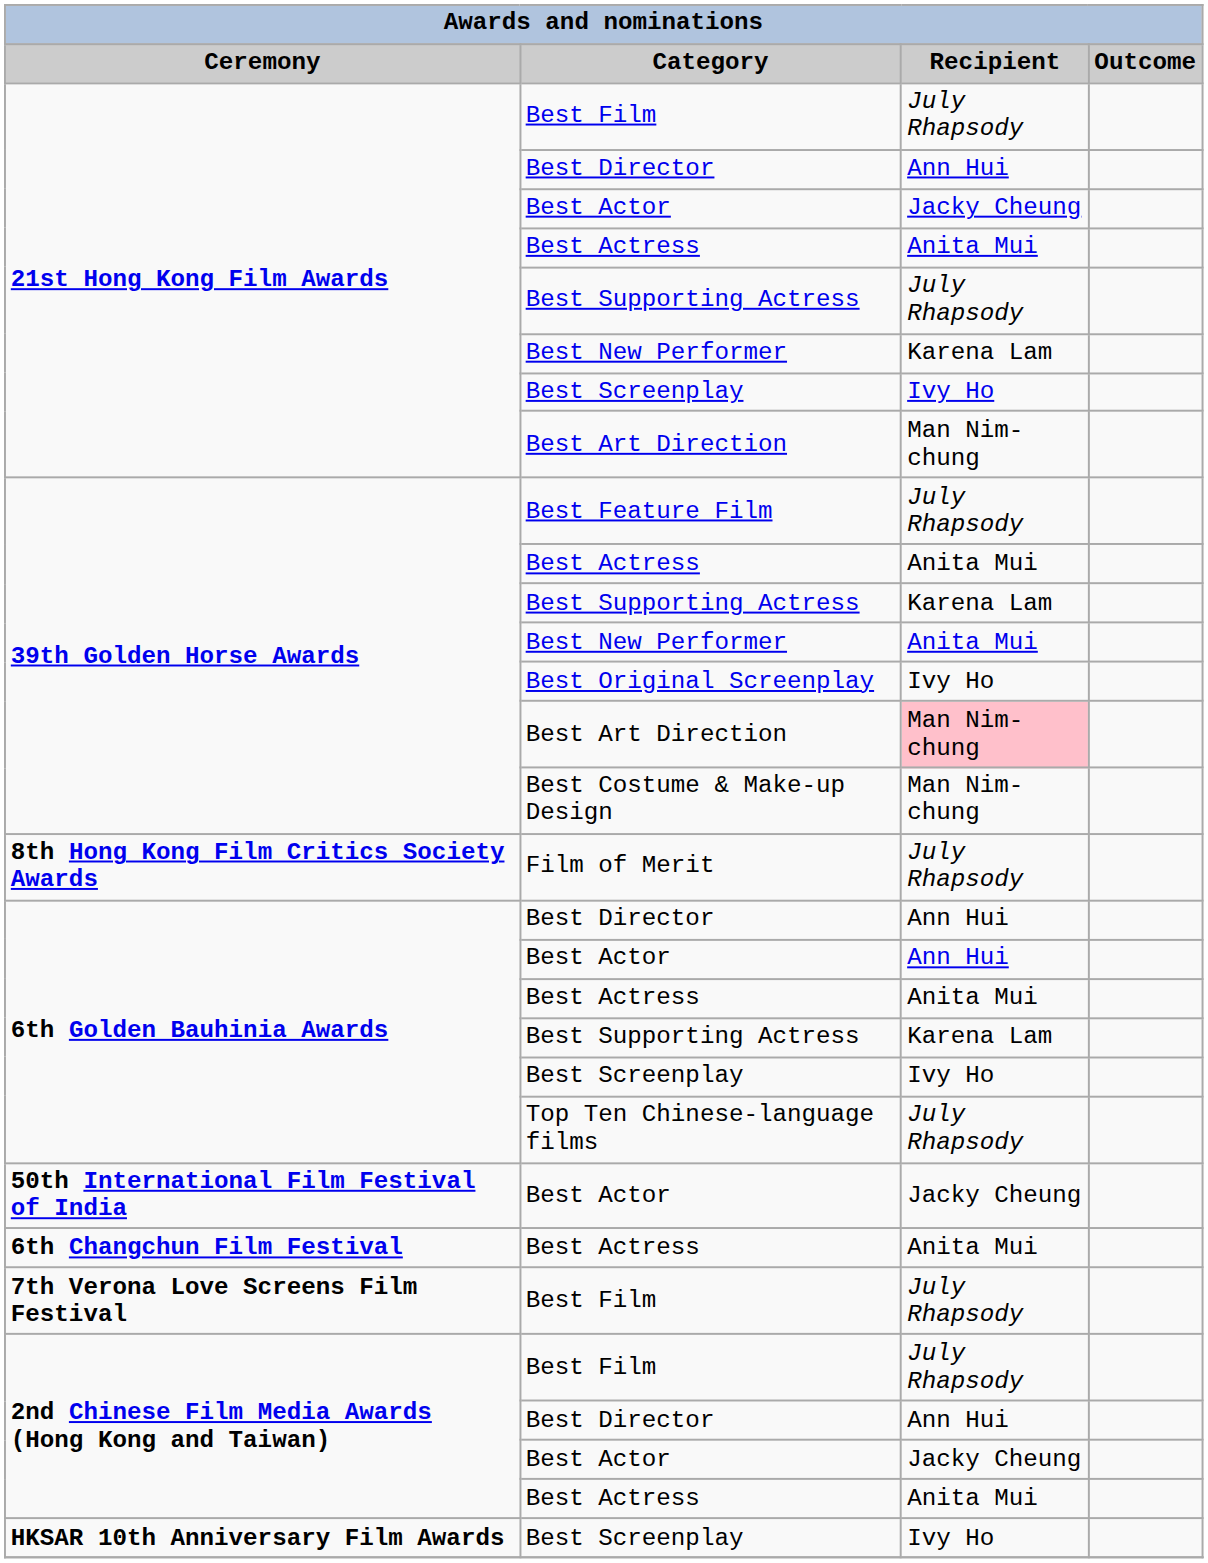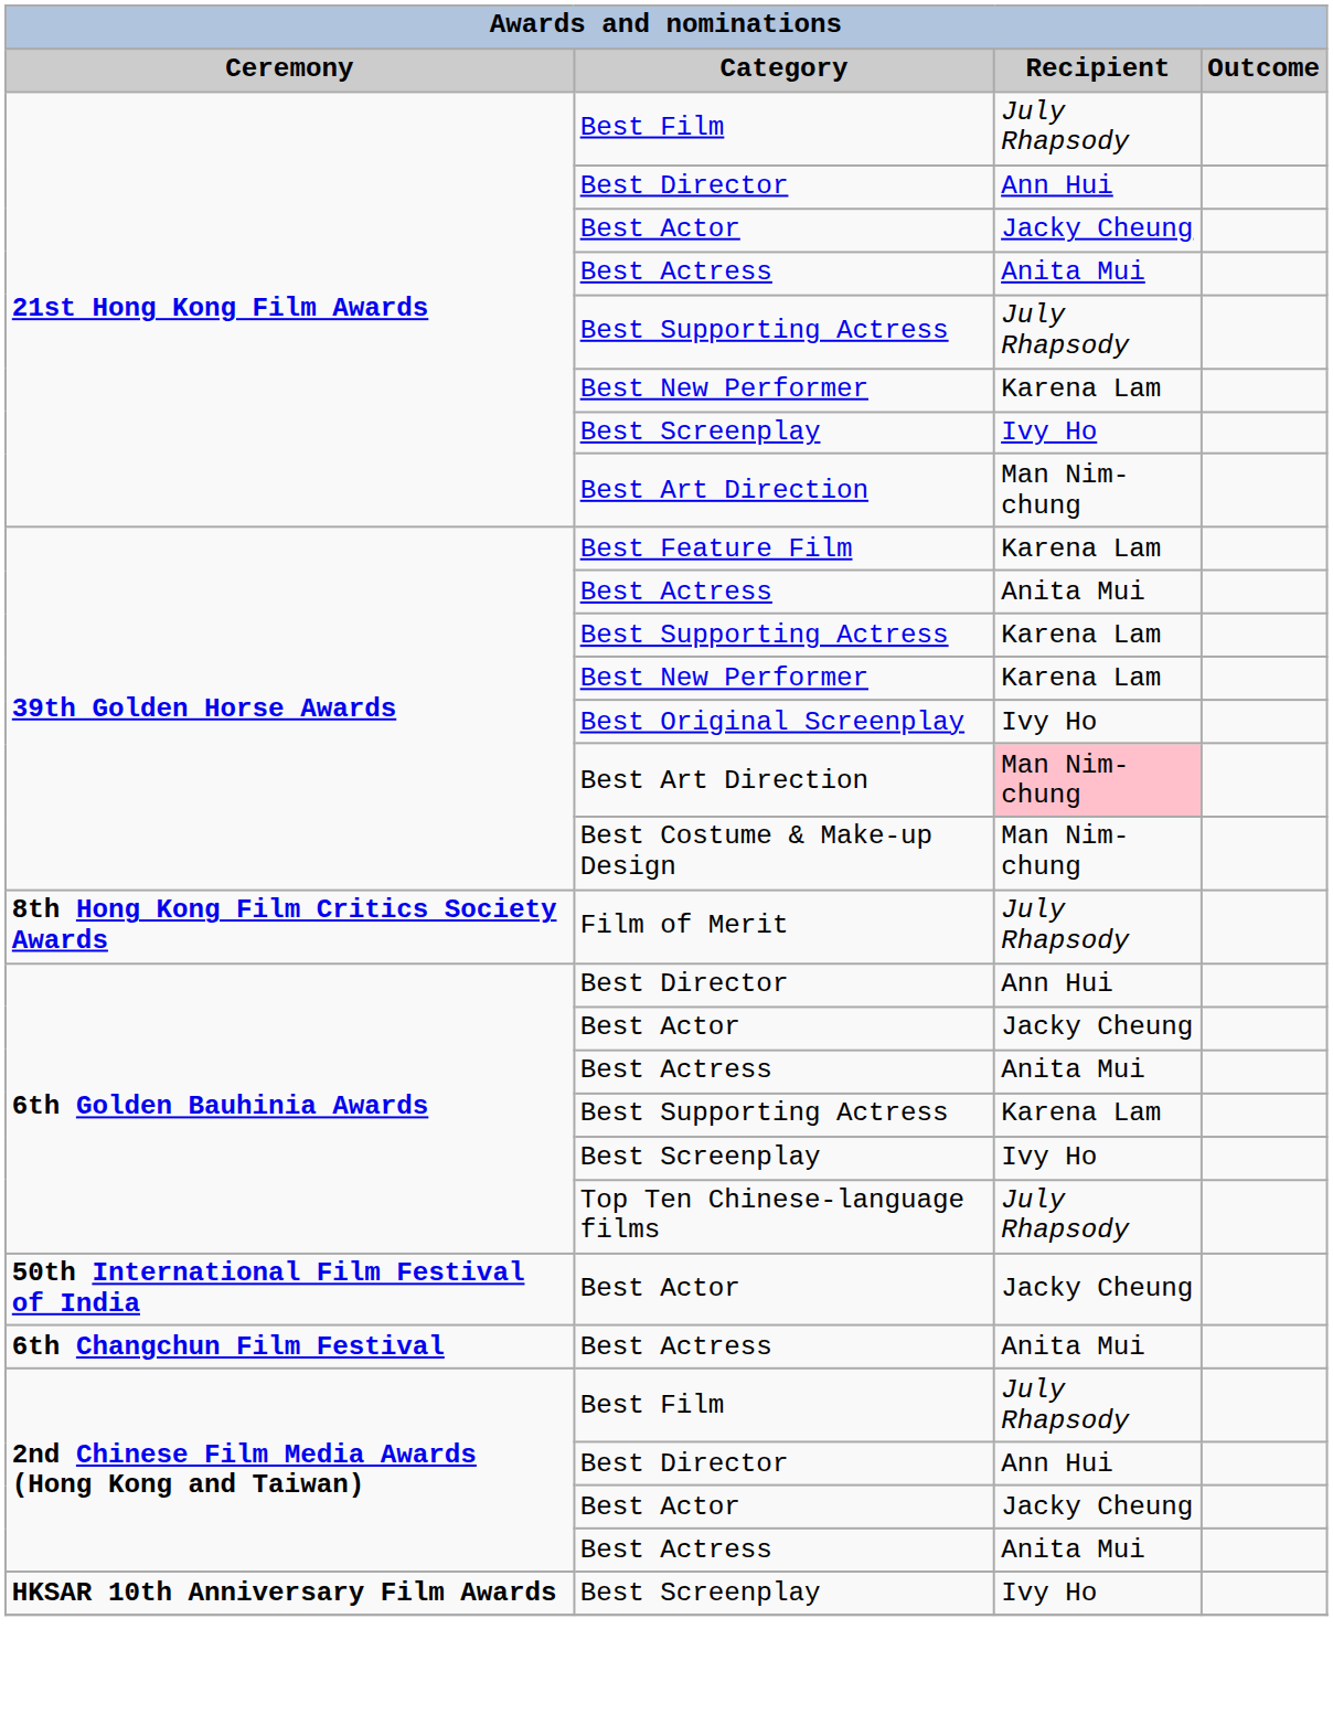Best Feature Film | Recipient: July Rhapsody -> Karena Lam
39th Golden Horse Awards / Best New Performer | Recipient: Anita Mui -> Karena Lam
6th Golden Bauhinia Awards / Best Actor | Recipient: Ann Hui -> Jacky Cheung
- row: 7th Verona Love Screens Film Festival | Best Film | July Rhapsody
